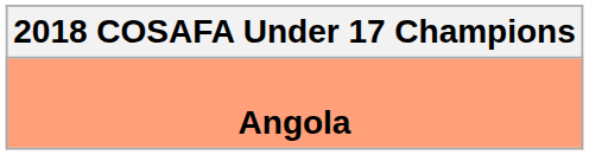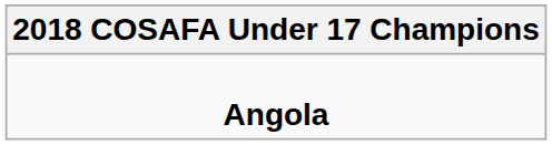row 2 | column 1: lightsalmon background -> no background
